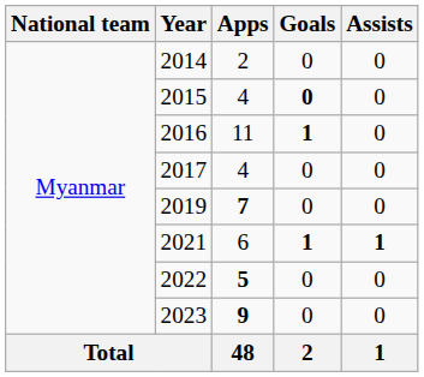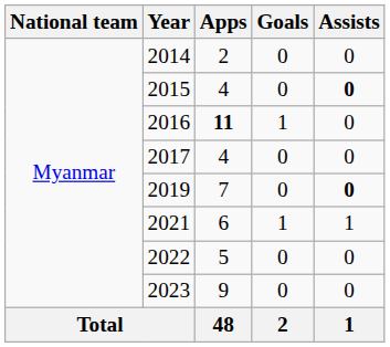2015 | Goals: bold -> normal
2015 | Assists: normal -> bold
2016 | Apps: normal -> bold
2016 | Goals: bold -> normal
2019 | Apps: bold -> normal
2019 | Assists: normal -> bold
2021 | Goals: bold -> normal
2021 | Assists: bold -> normal
2022 | Apps: bold -> normal
2023 | Apps: bold -> normal
